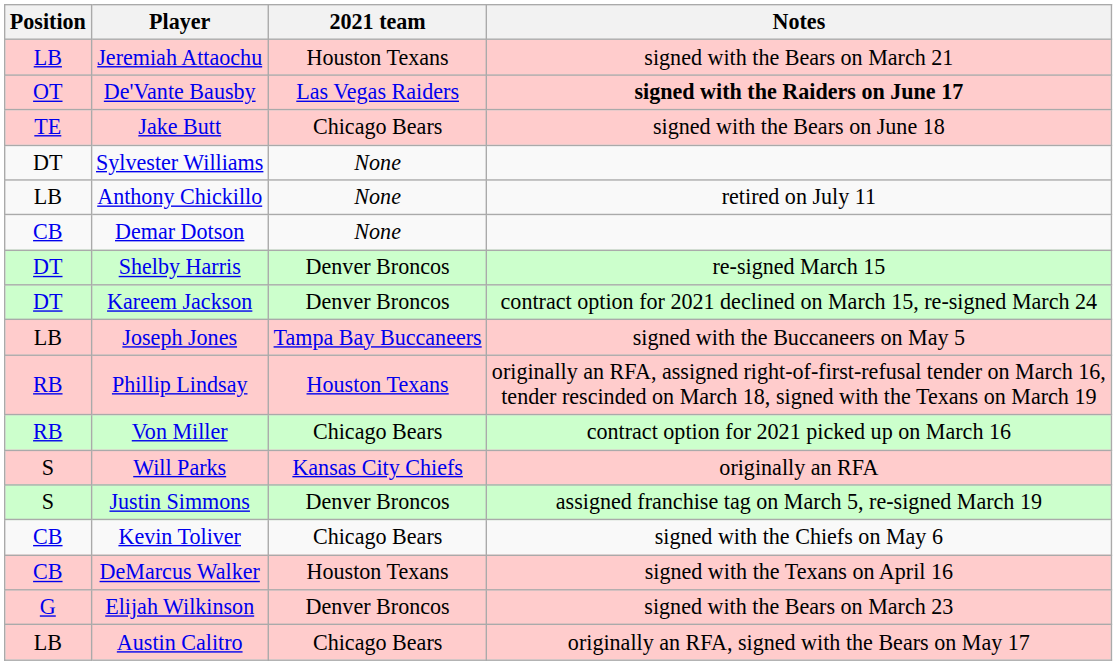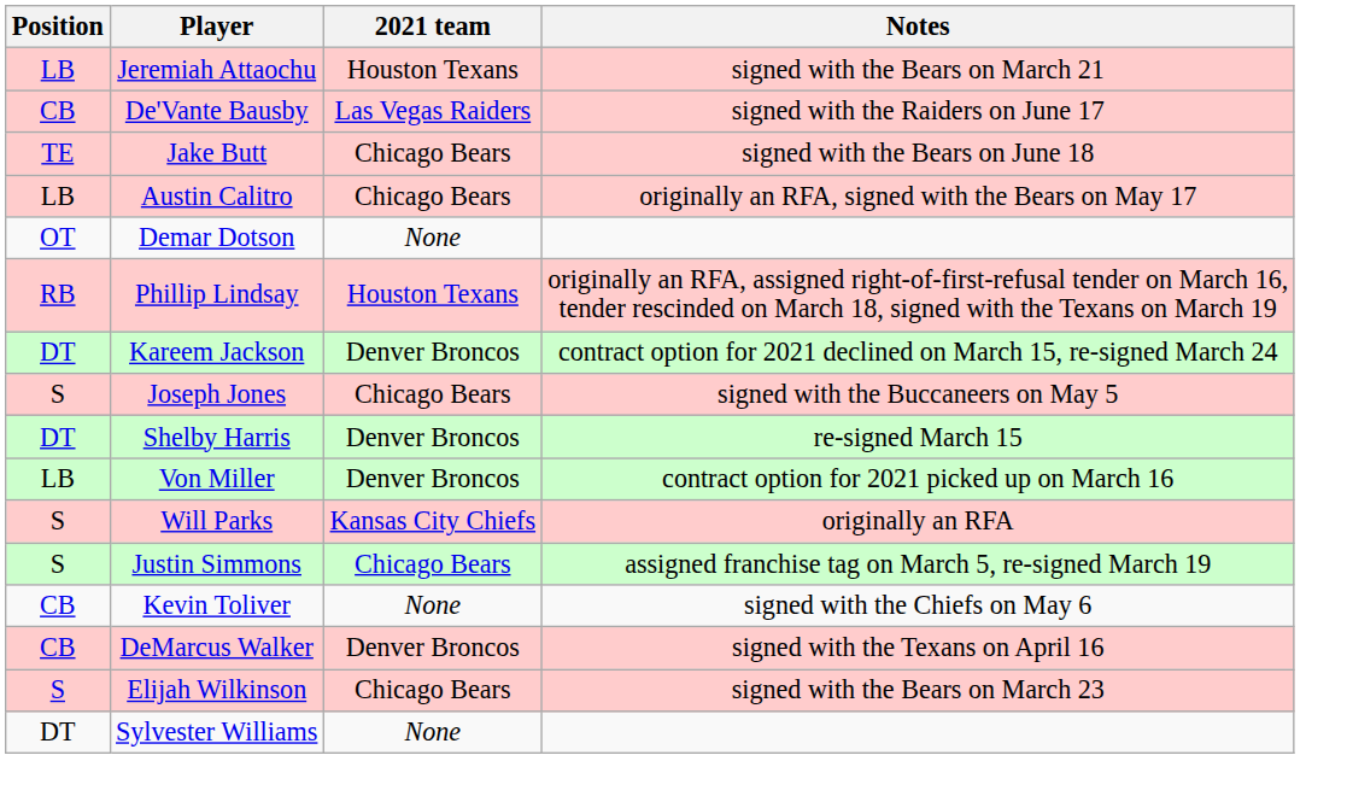De'Vante Bausby | Position: OT -> CB
De'Vante Bausby | Notes: bold -> normal
rows swapped: Austin Calitro <-> Sylvester Williams
- row: LB | Anthony Chickillo | None | retired on July 11
Demar Dotson | Position: CB -> OT
rows swapped: Shelby Harris <-> Phillip Lindsay
Joseph Jones | Position: LB -> S
Joseph Jones | 2021 team: Tampa Bay Buccaneers -> Chicago Bears
Von Miller | Position: RB -> LB
Von Miller | 2021 team: Chicago Bears -> Denver Broncos
Justin Simmons | 2021 team: Denver Broncos -> Chicago Bears
Kevin Toliver | 2021 team: Chicago Bears -> None
DeMarcus Walker | 2021 team: Houston Texans -> Denver Broncos
Elijah Wilkinson | Position: G -> S
Elijah Wilkinson | 2021 team: Denver Broncos -> Chicago Bears
